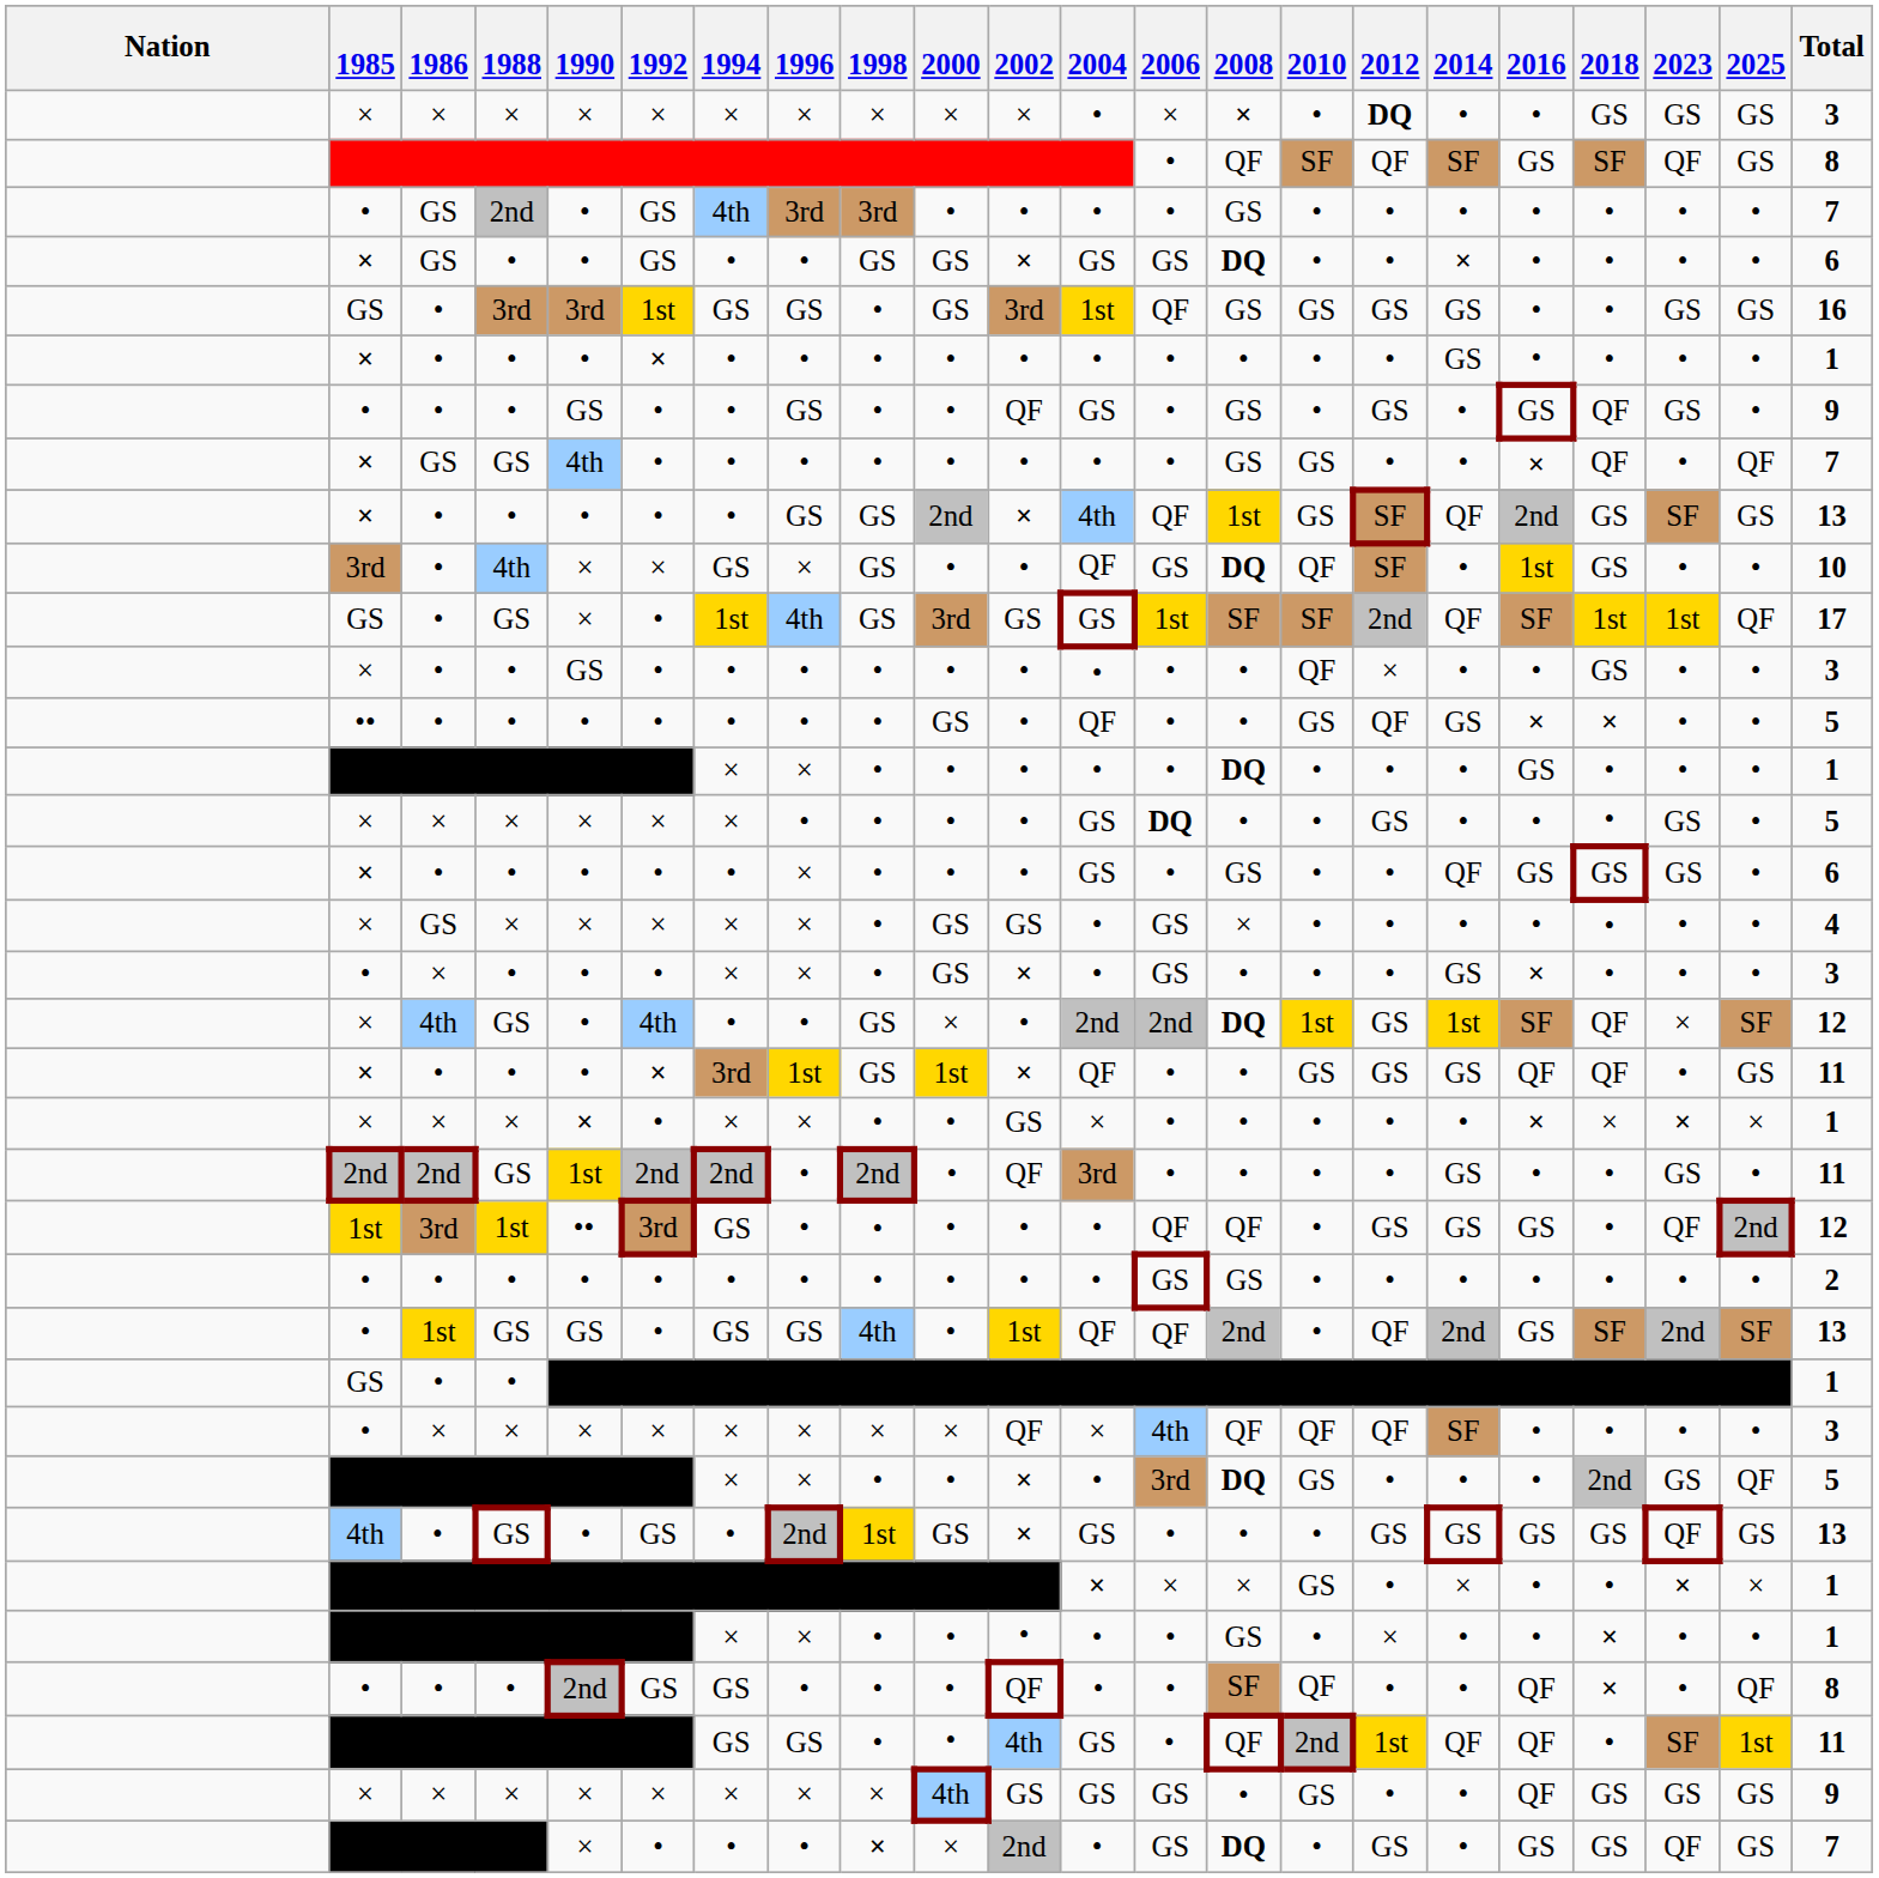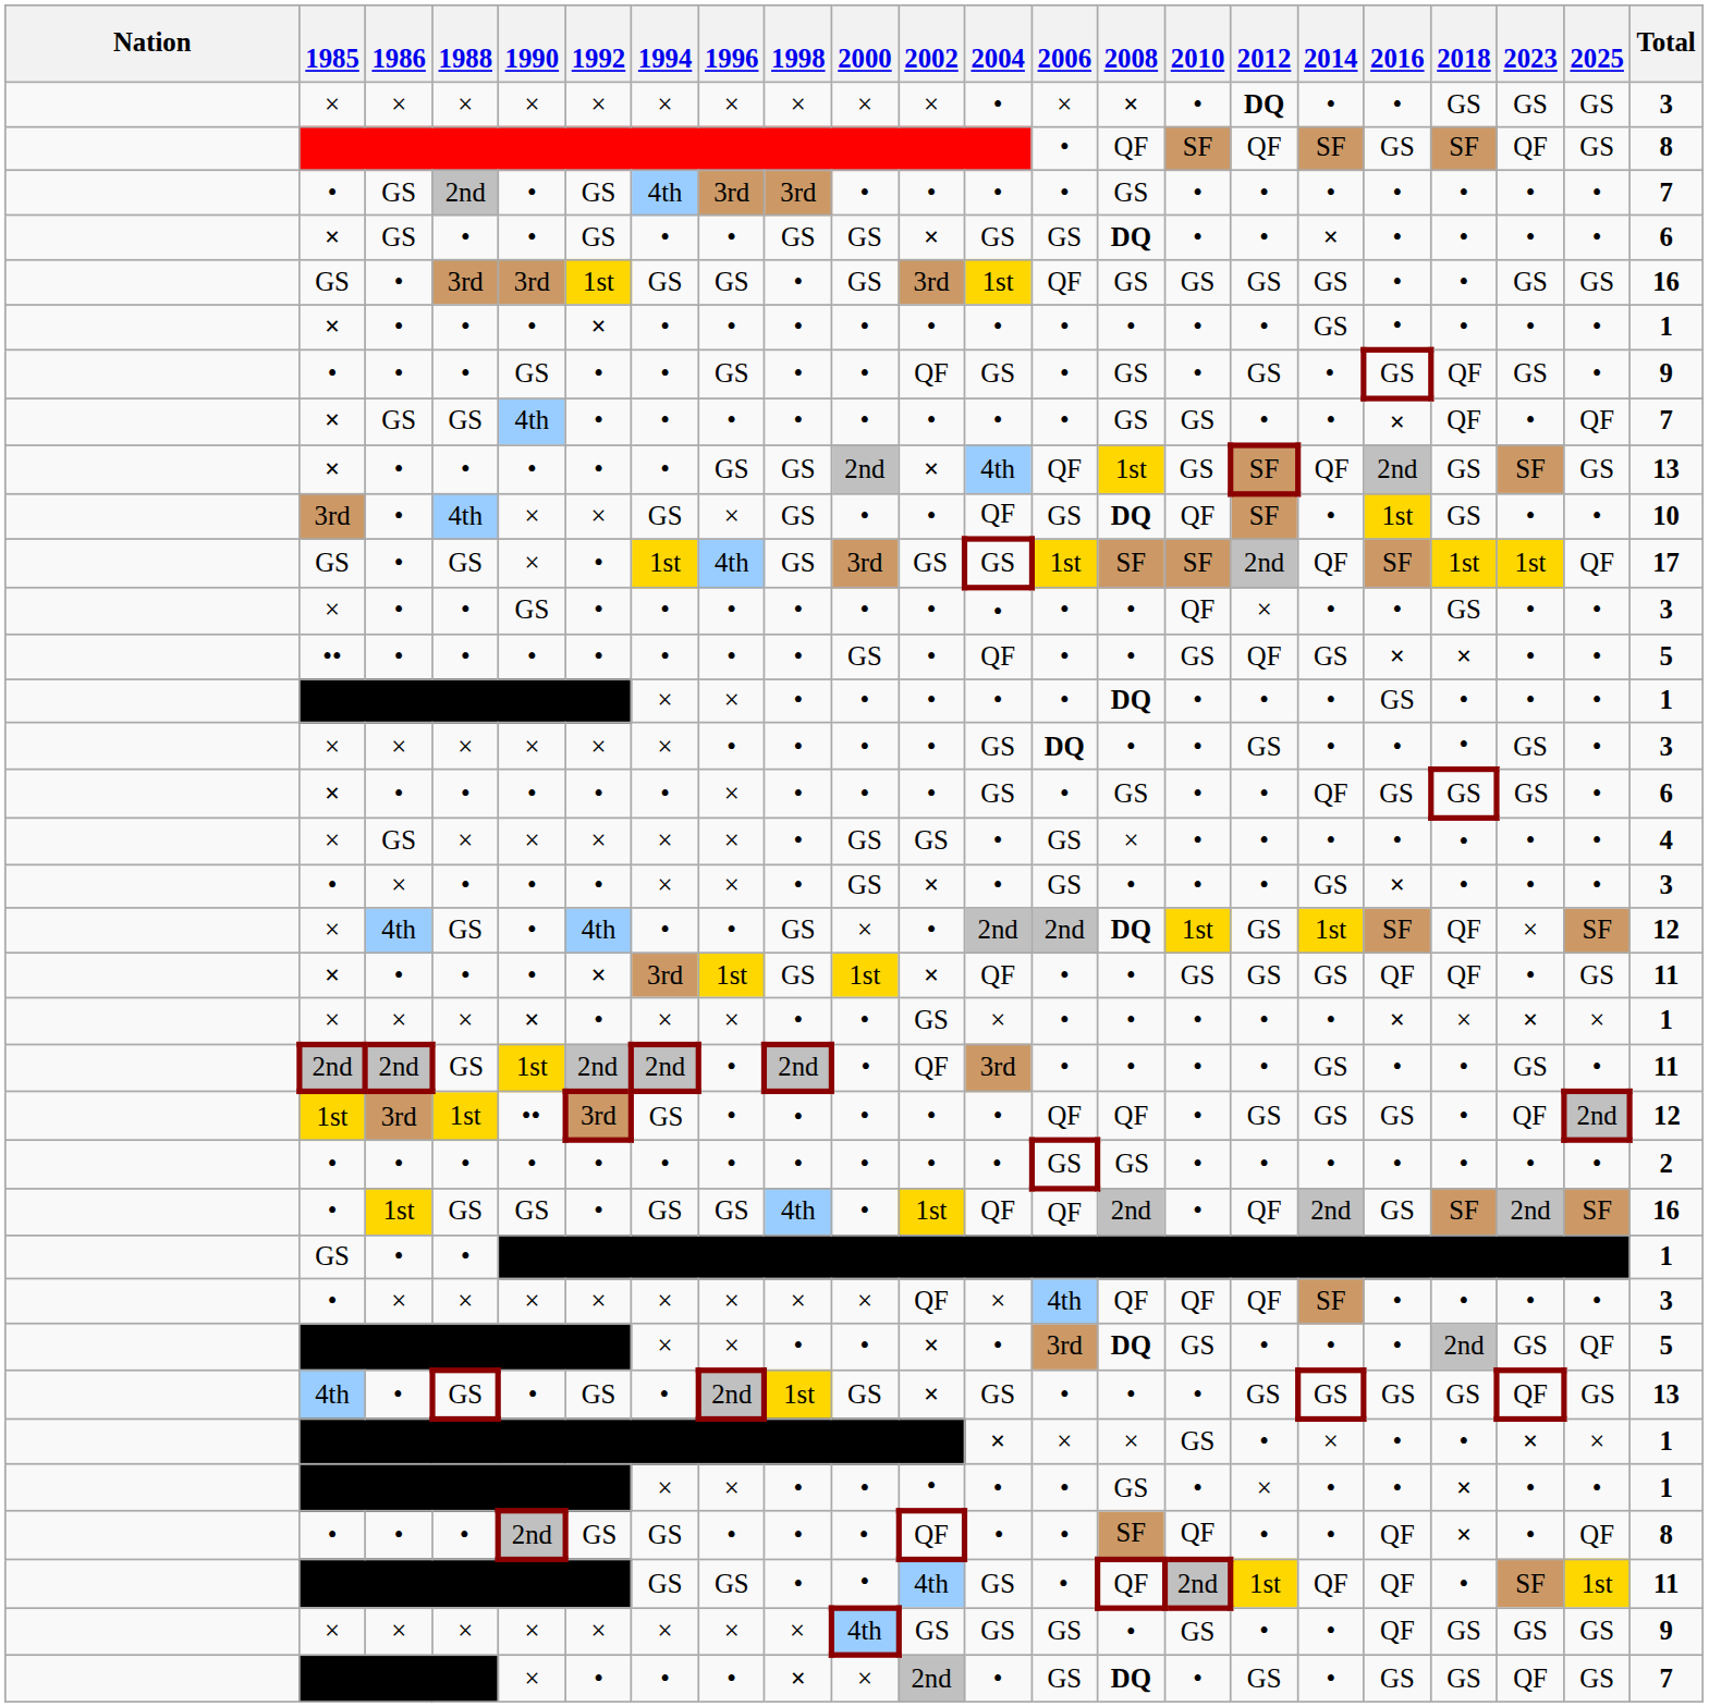row 16 | Total: 5 -> 3
row 26 | Total: 13 -> 16
